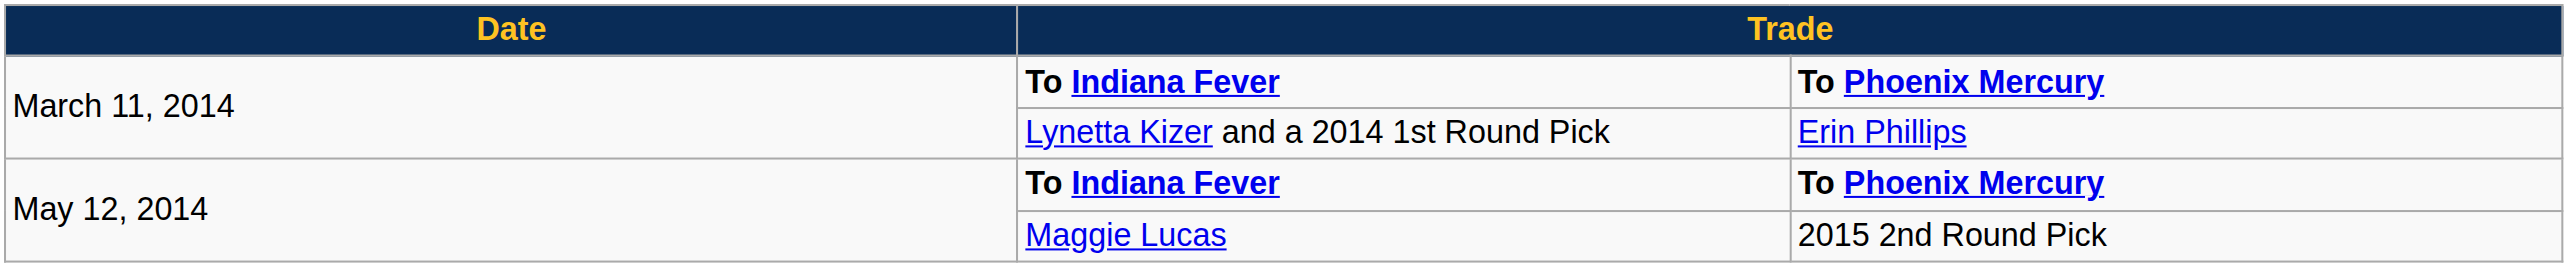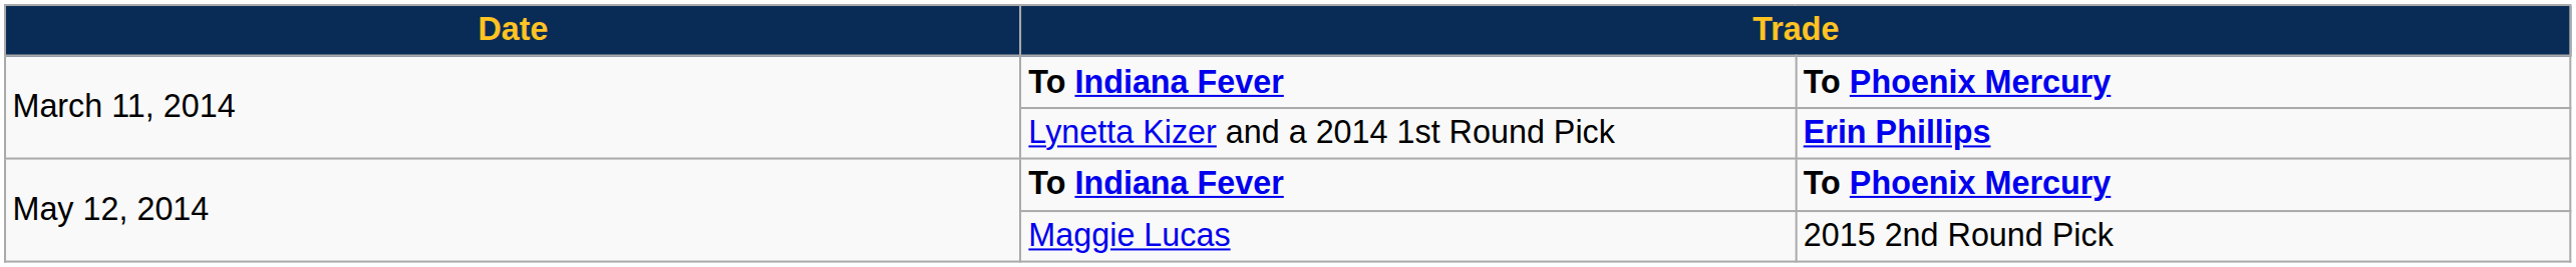Lynetta Kizer and a 2014 1st Round Pick | column 3: normal -> bold
